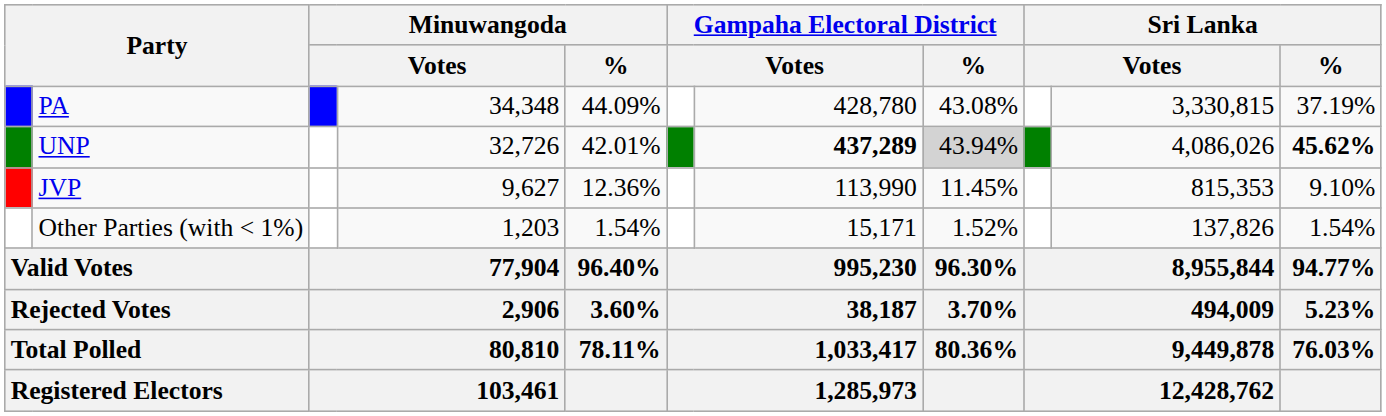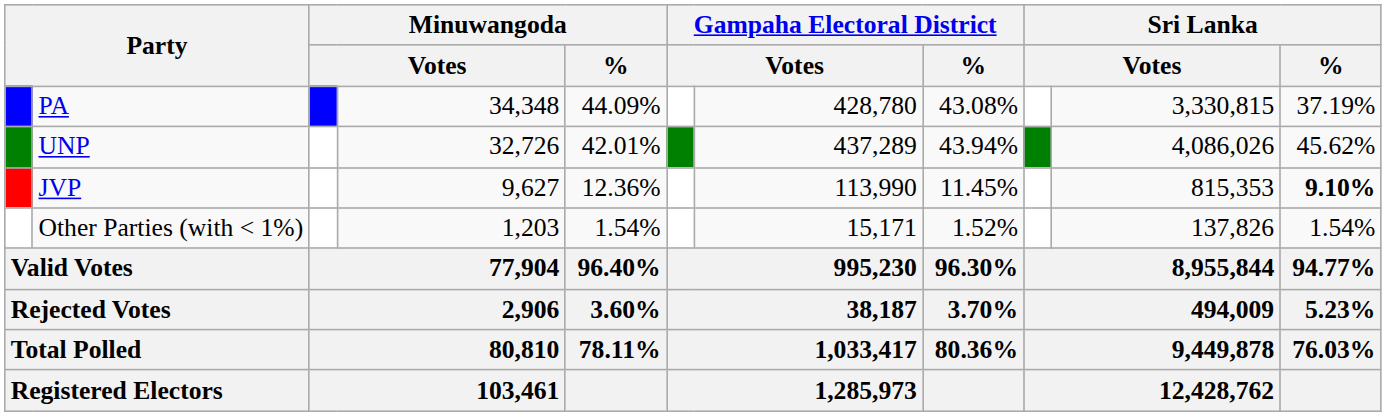UNP | column 7: bold -> normal
UNP | Gampaha Electoral District / %: lightgrey background -> no background
UNP | Sri Lanka / %: bold -> normal
JVP | Sri Lanka / %: normal -> bold
